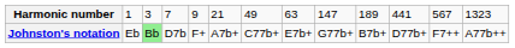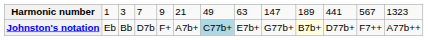Johnston's notation | column 3: lightgreen background -> no background
Johnston's notation | column 7: no background -> lightblue background
Johnston's notation | column 10: no background -> lightyellow background
